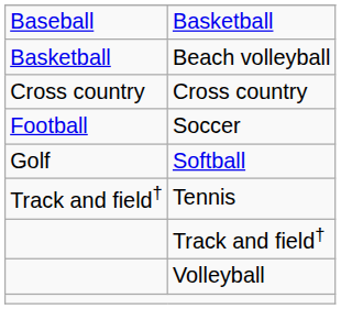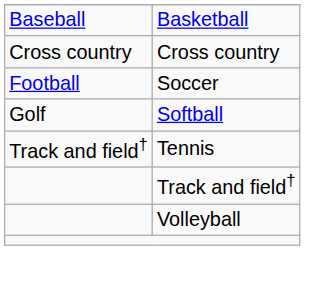- row: Basketball | Beach volleyball
